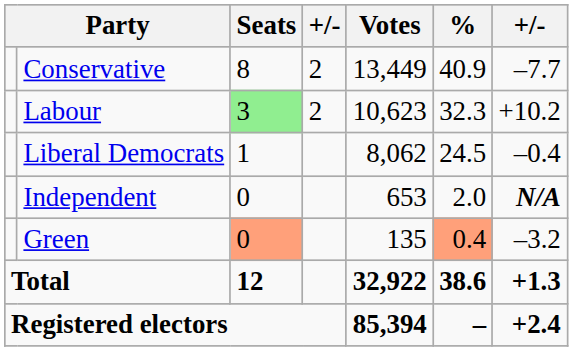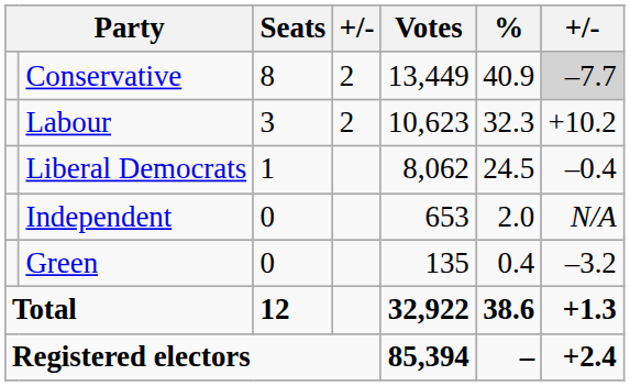Conservative | column 7: no background -> lightgrey background
Labour | Seats: lightgreen background -> no background
Independent | column 7: bold -> normal
Green | Seats: lightsalmon background -> no background
Green | %: lightsalmon background -> no background
